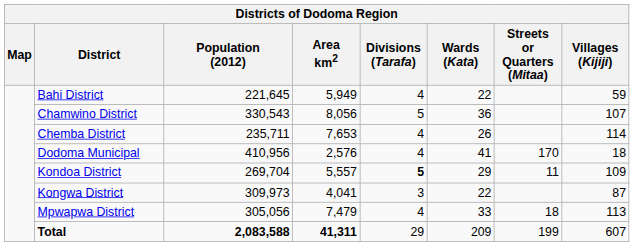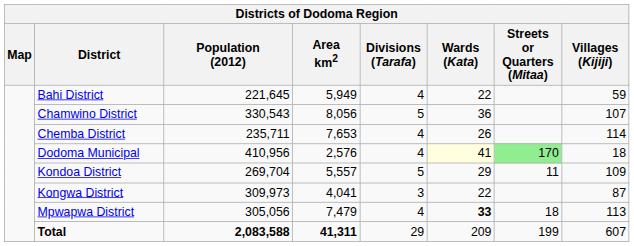Dodoma Municipal | Wards (Kata): no background -> lightyellow background
Dodoma Municipal | Streets or Quarters (Mitaa): no background -> lightgreen background
Kondoa District | Divisions (Tarafa): bold -> normal
Mpwapwa District | Wards (Kata): normal -> bold
